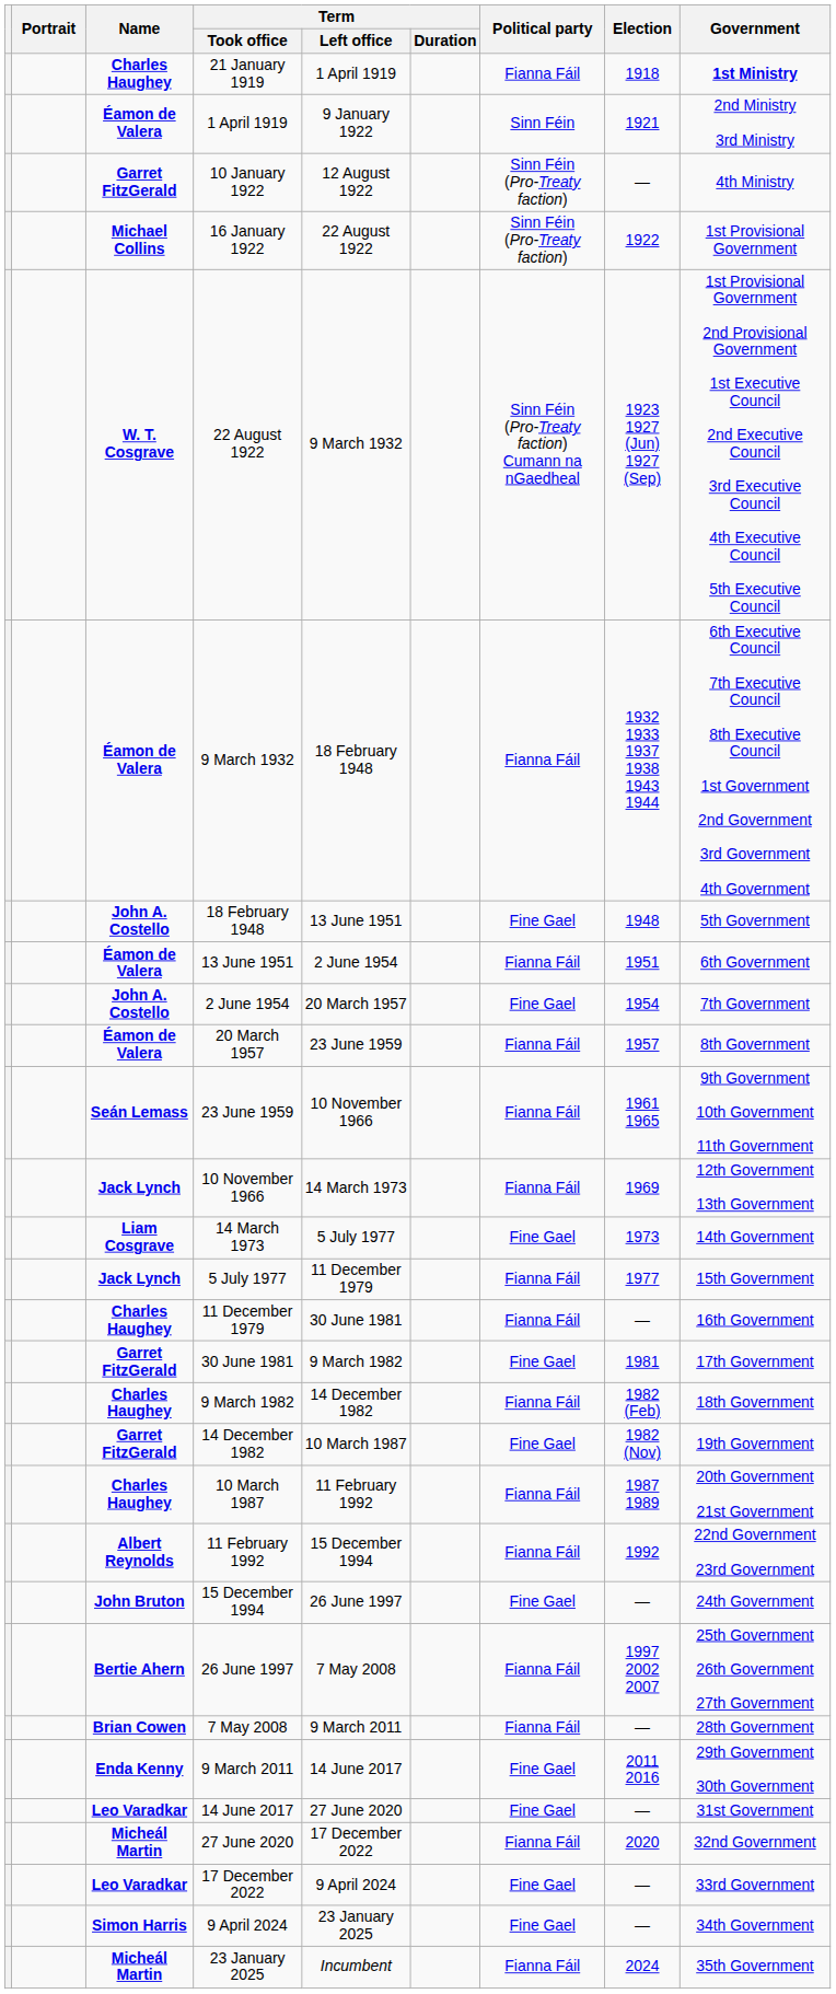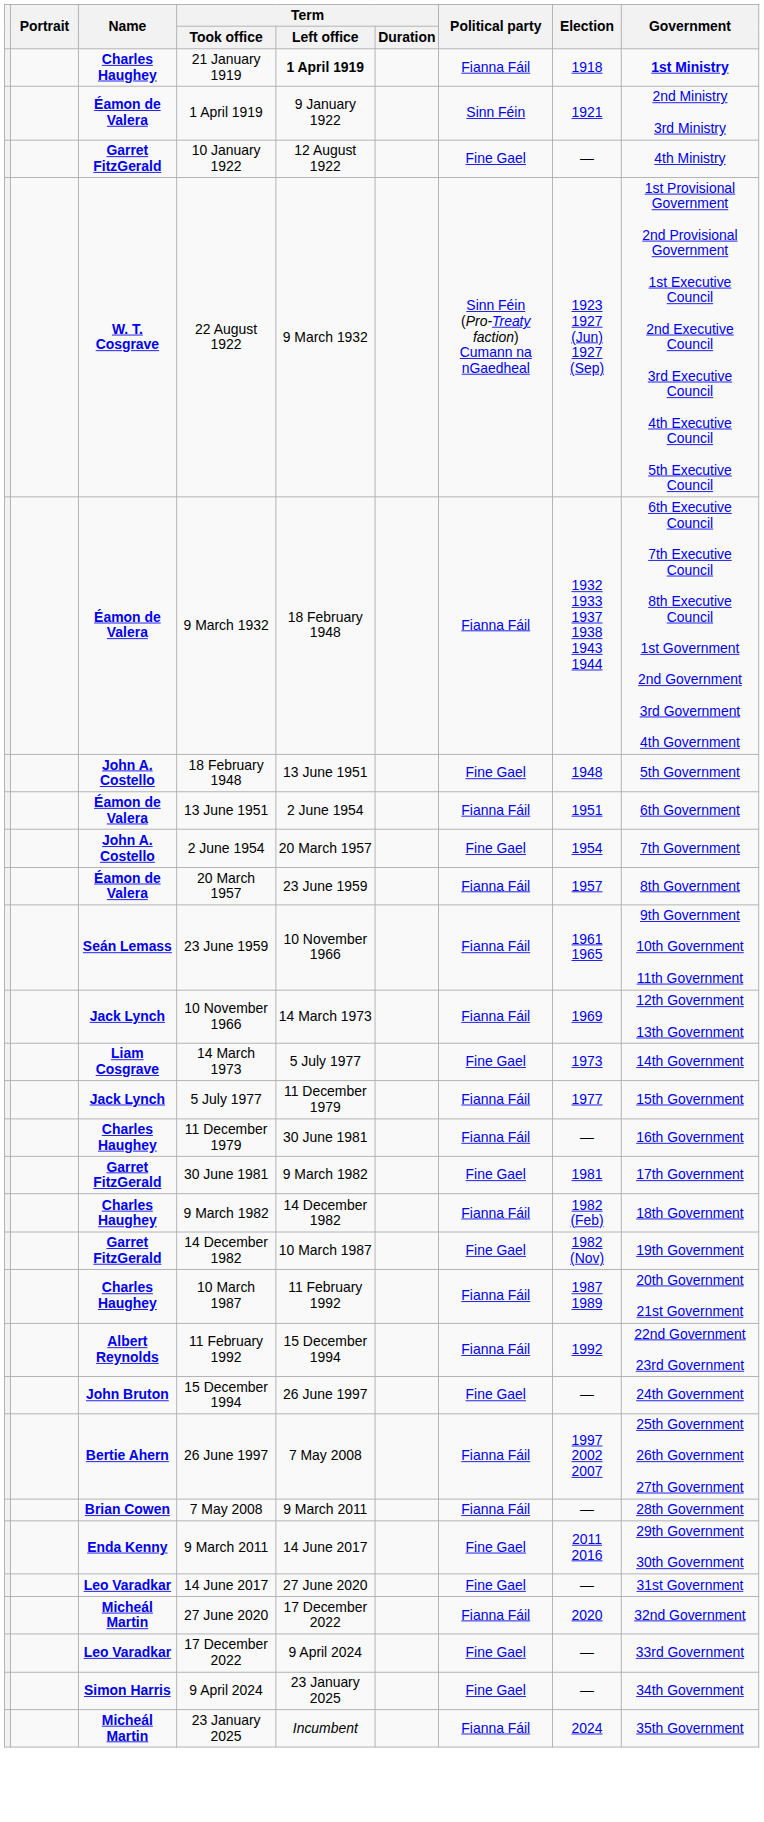21 January 1919 | Term / Left office: normal -> bold
10 January 1922 | Political party: Sinn Féin (Pro-Treaty faction) -> Fine Gael
- row: Michael Collins | 16 January 1922 | 22 August 1922 | Sinn Féin (Pro-Treaty faction) | 1922 | 1st Provisional Government
